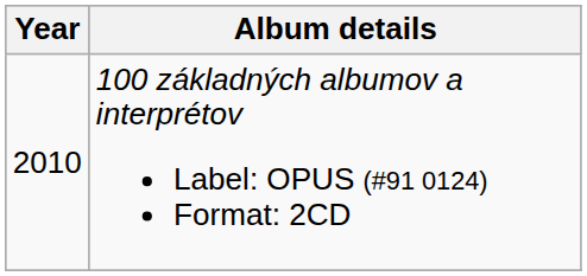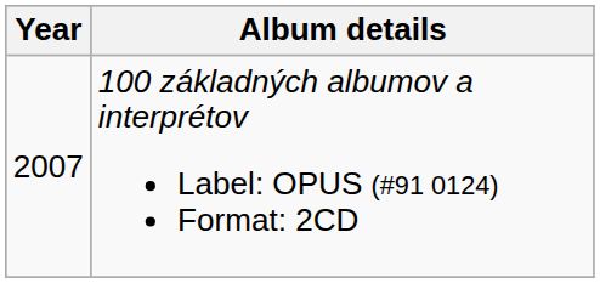row 2 | Year: 2010 -> 2007
